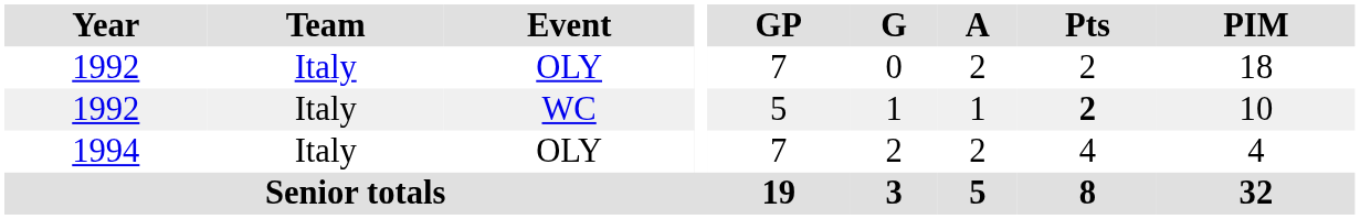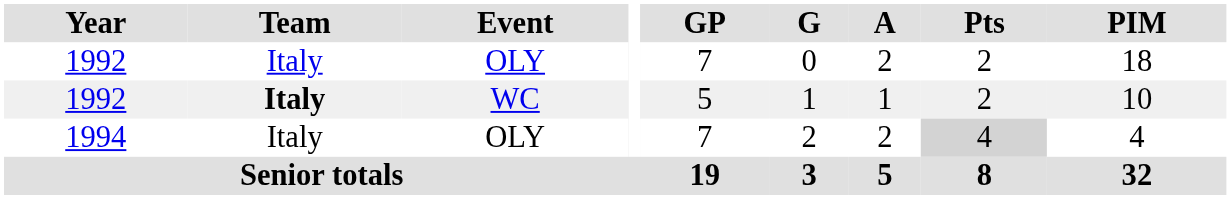1992 / WC | Team: normal -> bold
1992 / WC | Pts: bold -> normal
1994 | Pts: no background -> lightgrey background
